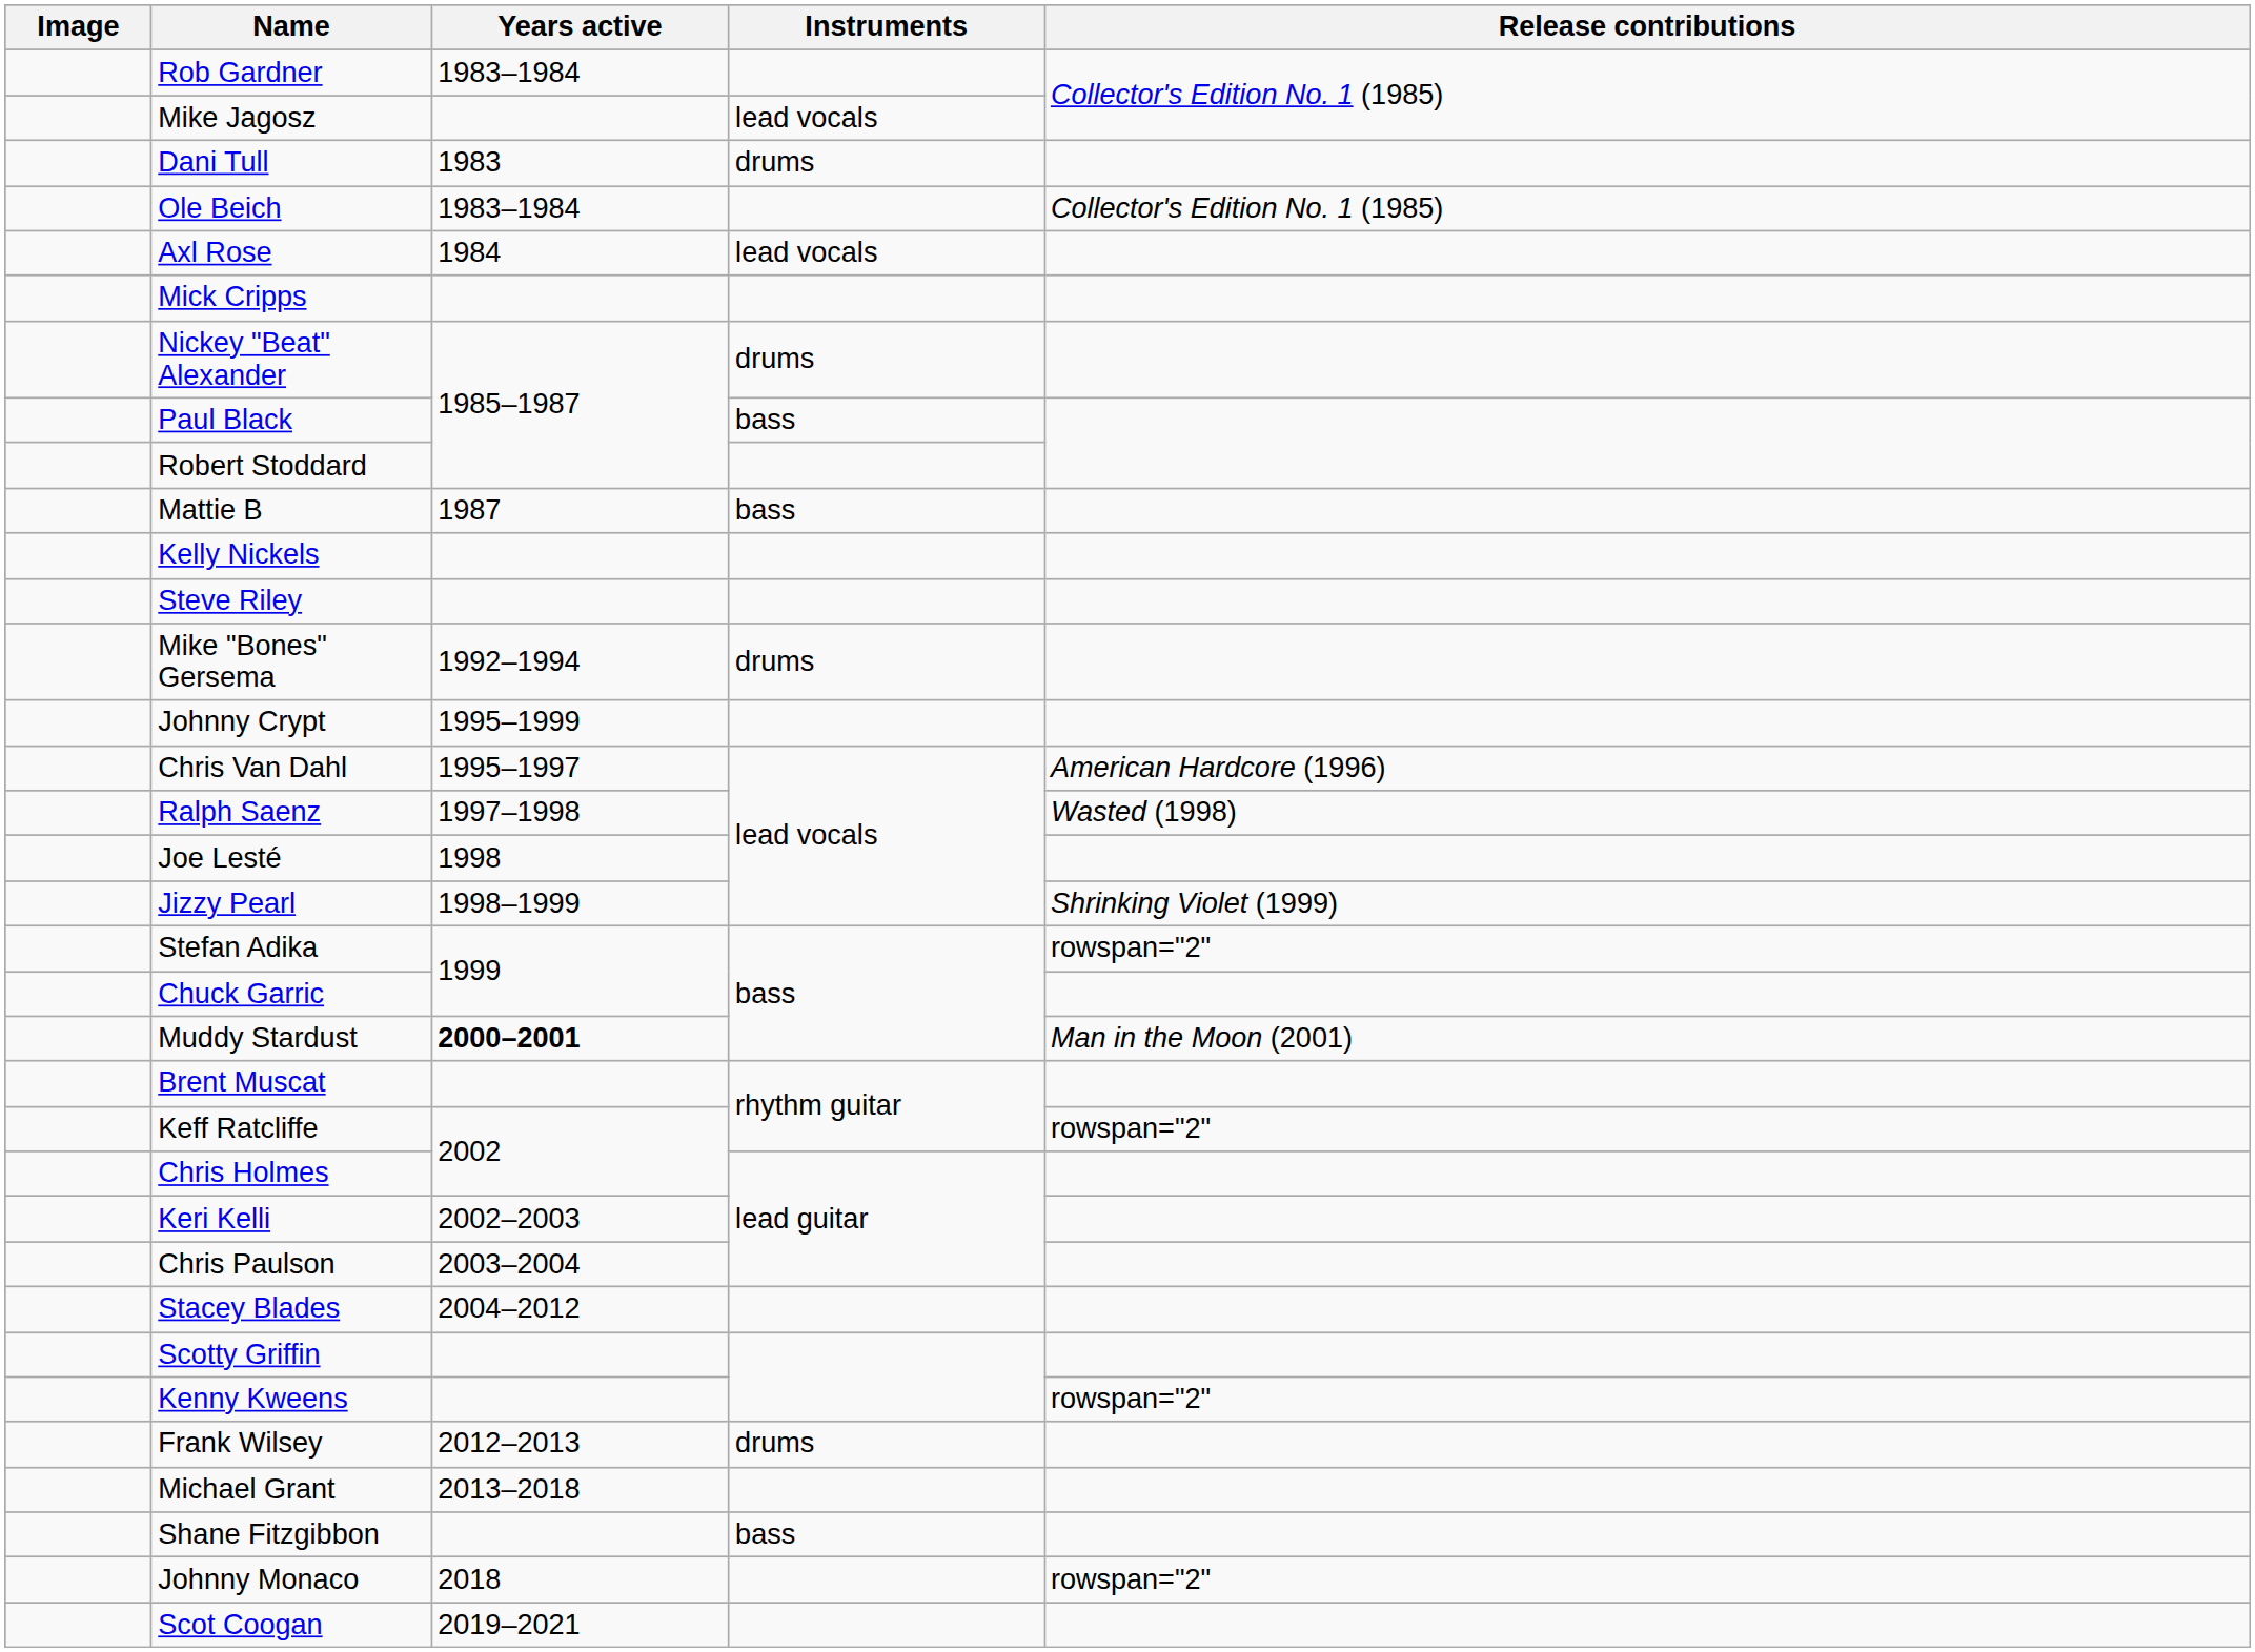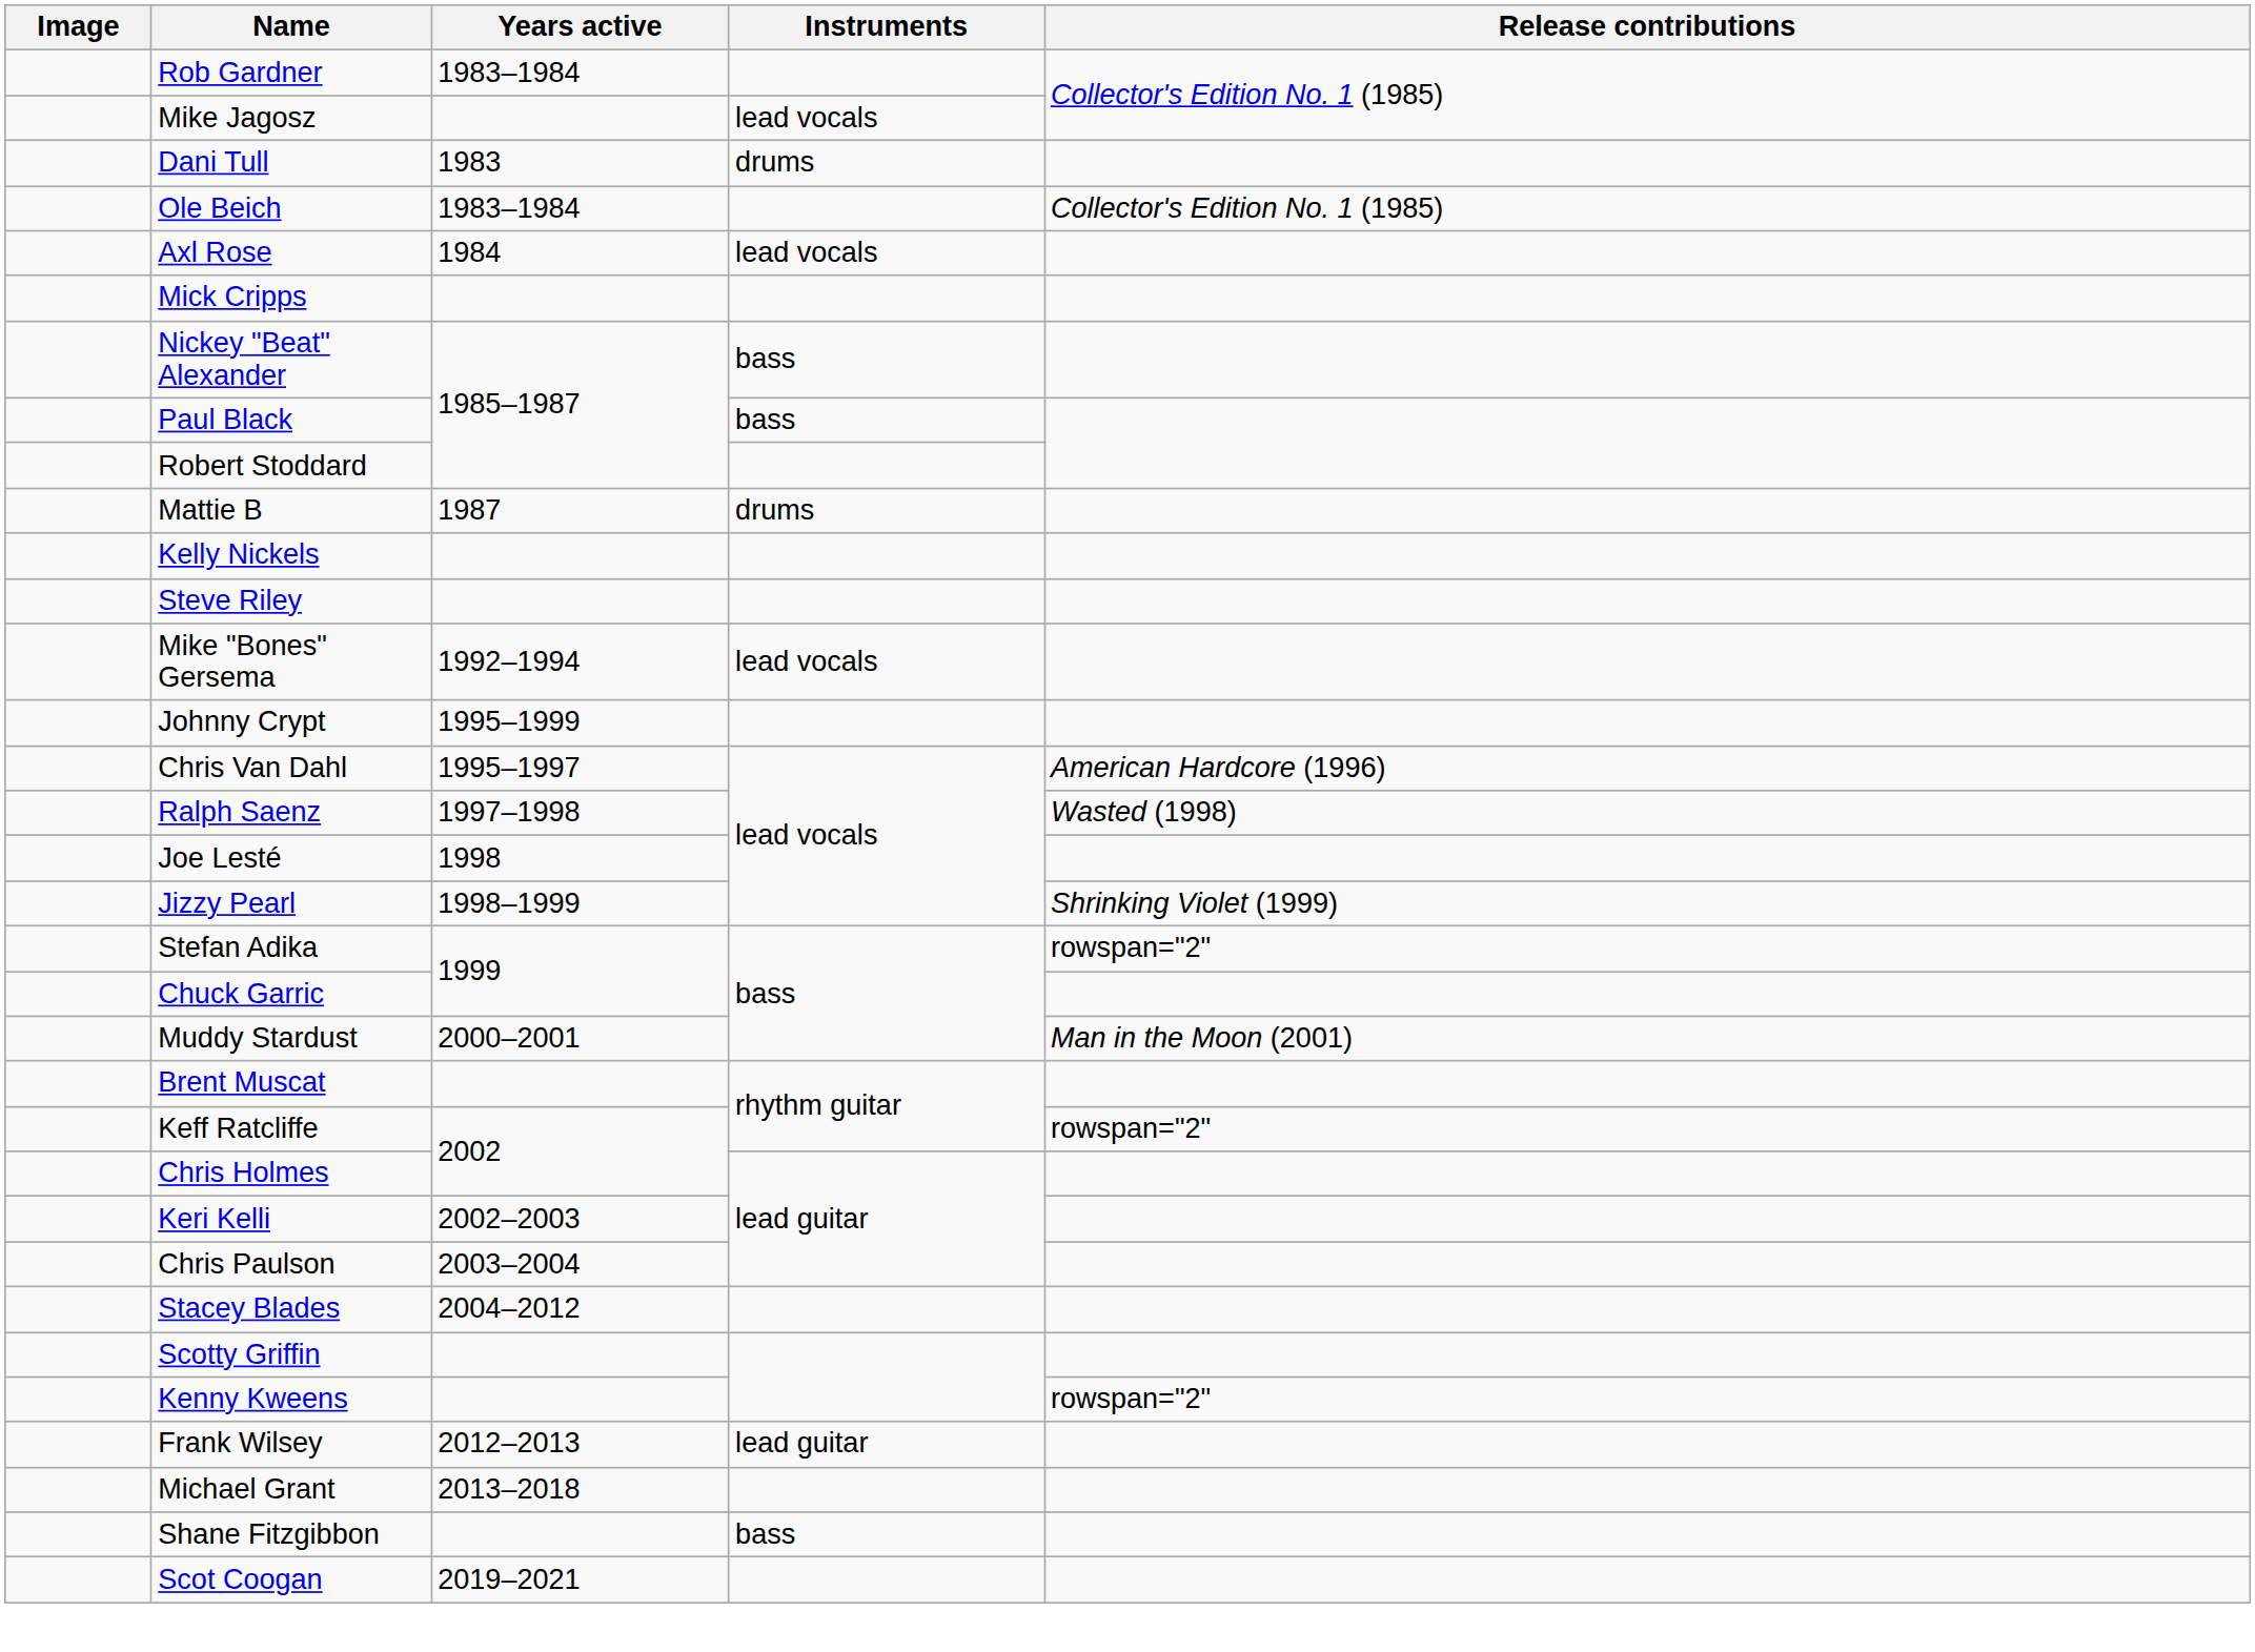Nickey "Beat" Alexander | Instruments: drums -> bass
Mattie B | Instruments: bass -> drums
Mike "Bones" Gersema | Instruments: drums -> lead vocals
Muddy Stardust | Years active: bold -> normal
Frank Wilsey | Instruments: drums -> lead guitar
- row: Johnny Monaco | 2018 | rowspan="2"
